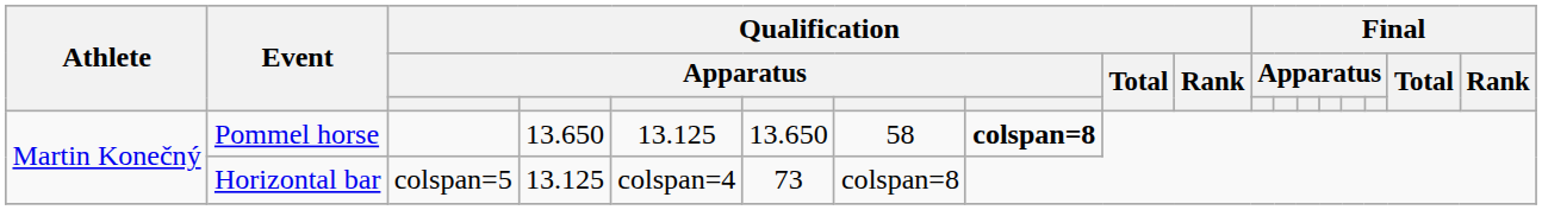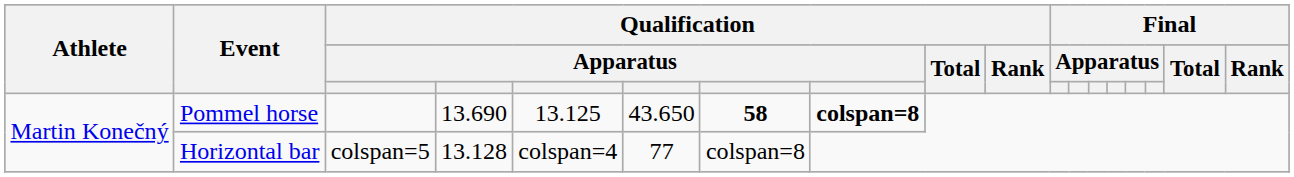Pommel horse | column 4: 13.650 -> 13.690
Pommel horse | column 6: 13.650 -> 43.650
Pommel horse | column 7: normal -> bold
Horizontal bar | column 4: 13.125 -> 13.128
Horizontal bar | column 6: 73 -> 77
